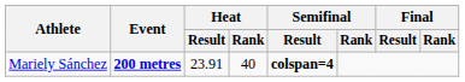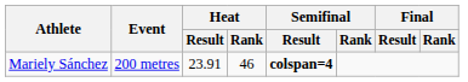Mariely Sánchez | Event: bold -> normal
Mariely Sánchez | Heat / Rank: 40 -> 46
